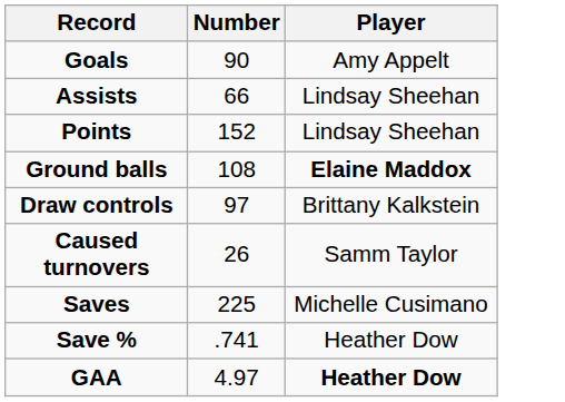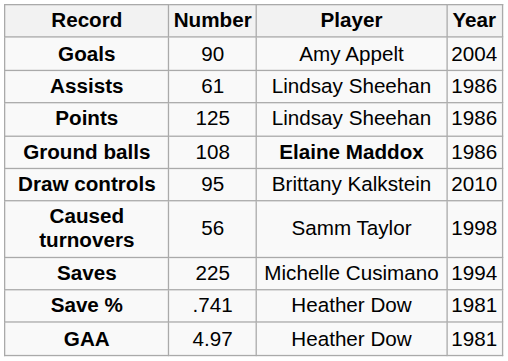+ column: Year | 2004 | 1986 | 1986 | 1986 | 2010 | 1998 | 1994 | 1981 | 1981
Assists | Number: 66 -> 61
Points | Number: 152 -> 125
Draw controls | Number: 97 -> 95
Caused turnovers | Number: 26 -> 56
GAA | Player: bold -> normal
